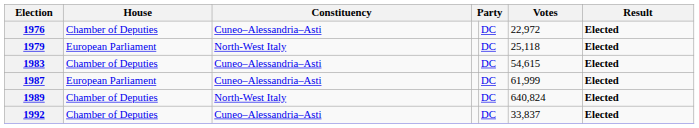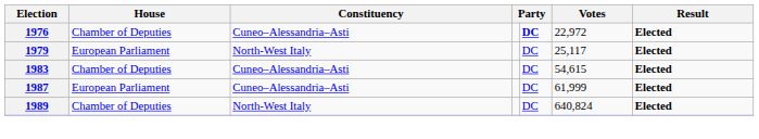1976 | column 5: normal -> bold
1979 | Votes: 25,118 -> 25,117
- row: 1992 | Chamber of Deputies | Cuneo–Alessandria–Asti | DC | 33,837 | Elected
